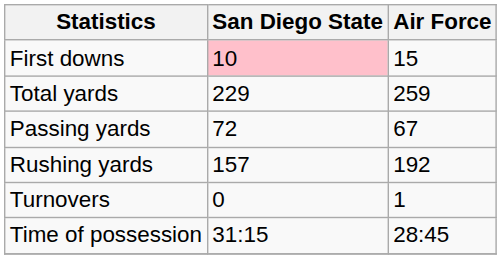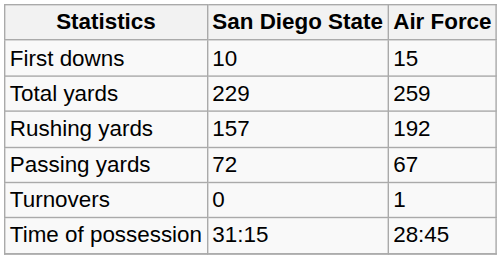First downs | San Diego State: pink background -> no background
rows swapped: Rushing yards <-> Passing yards
